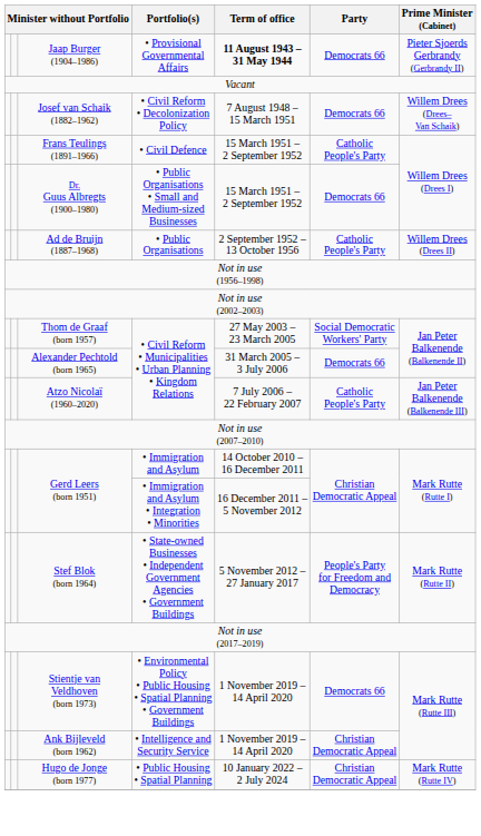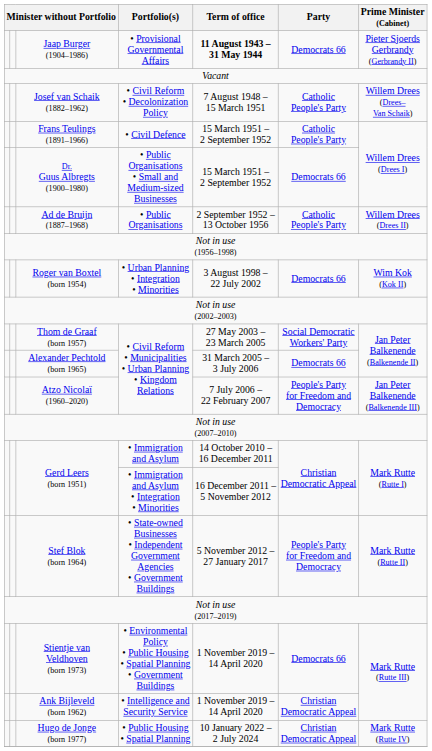Josef van Schaik (1882–1962) | Party: Democrats 66 -> Catholic People's Party
+ row: Roger van Boxtel (born 1954) | • Urban Planning • Integration • Minorities | 3 August 1998 – 22 July 2002 | Democrats 66 | Wim Kok (Kok II)
Atzo Nicolaï (1960–2020) | Party: Catholic People's Party -> People's Party for Freedom and Democracy
